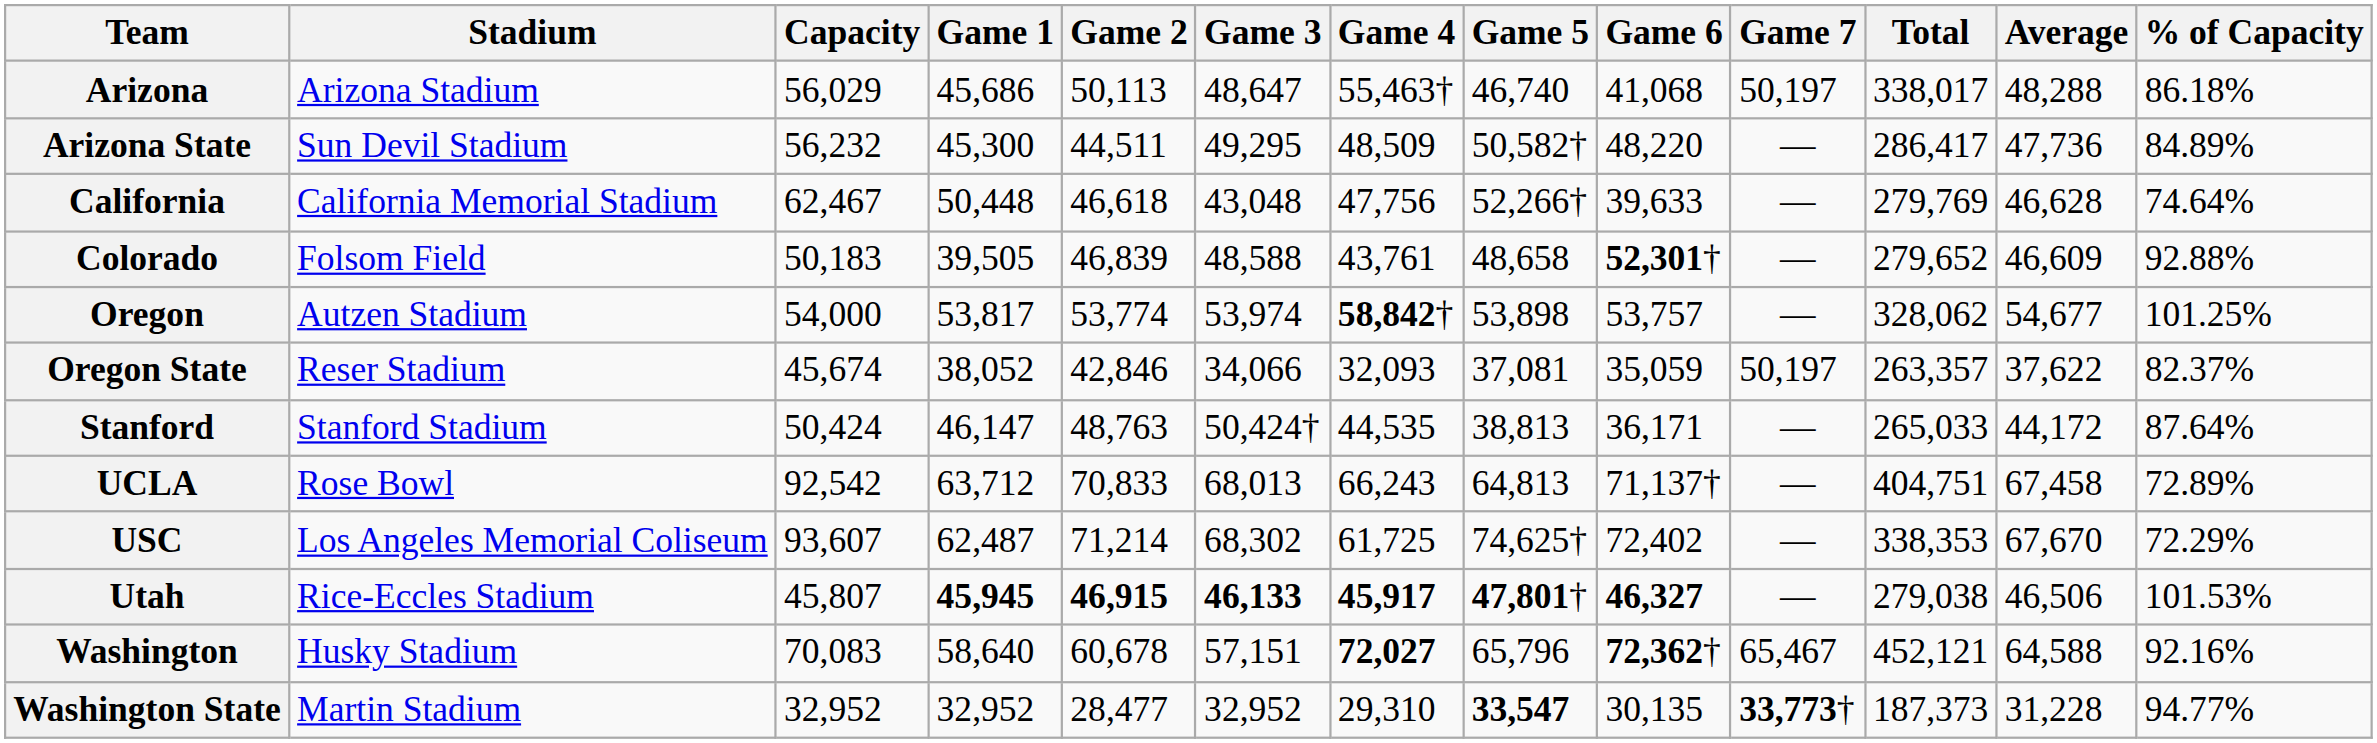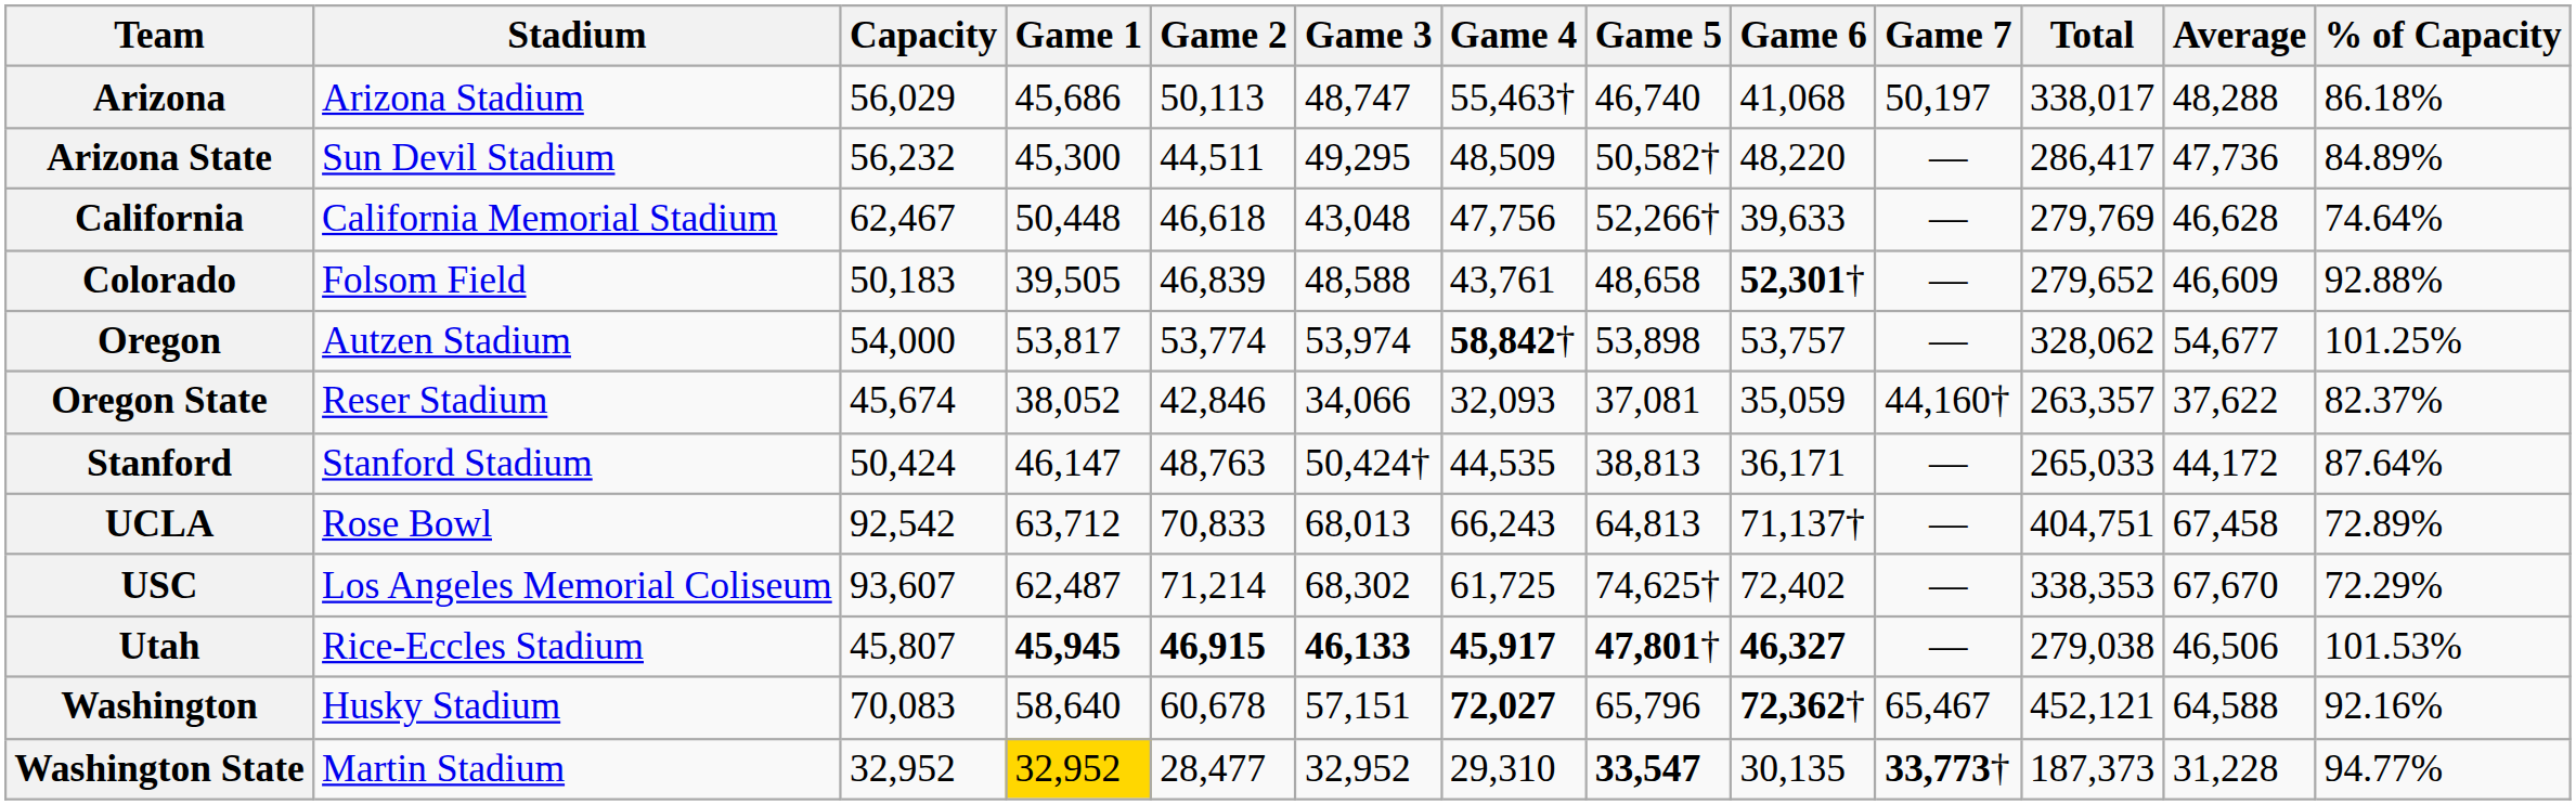Arizona | Game 3: 48,647 -> 48,747
Oregon State | Game 7: 50,197 -> 44,160†
Washington State | Game 1: no background -> gold background
